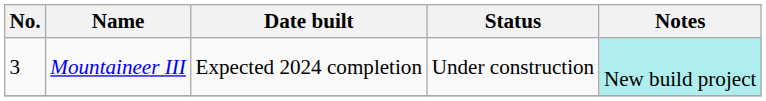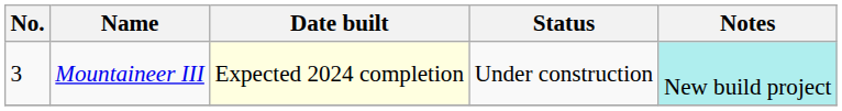Mountaineer III | Date built: no background -> lightyellow background
